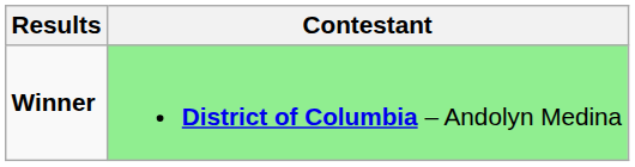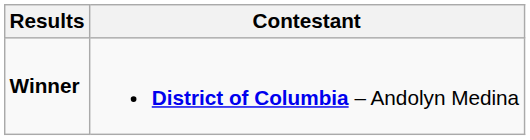Winner | Contestant: lightgreen background -> no background
